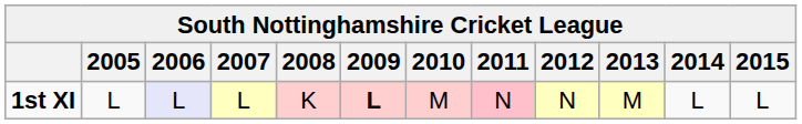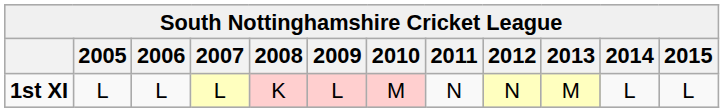1st XI | 2006: lavender background -> no background
1st XI | 2009: bold -> normal
1st XI | 2011: pink background -> no background
